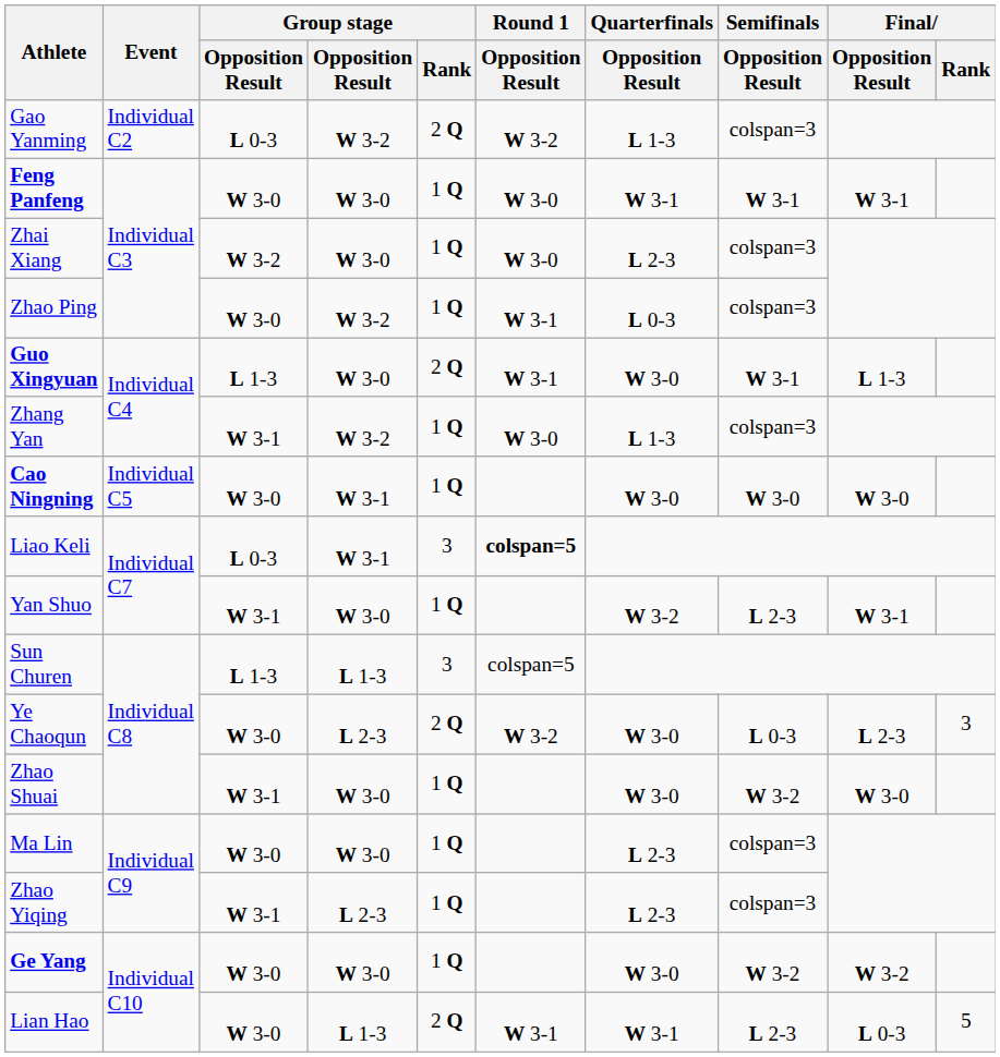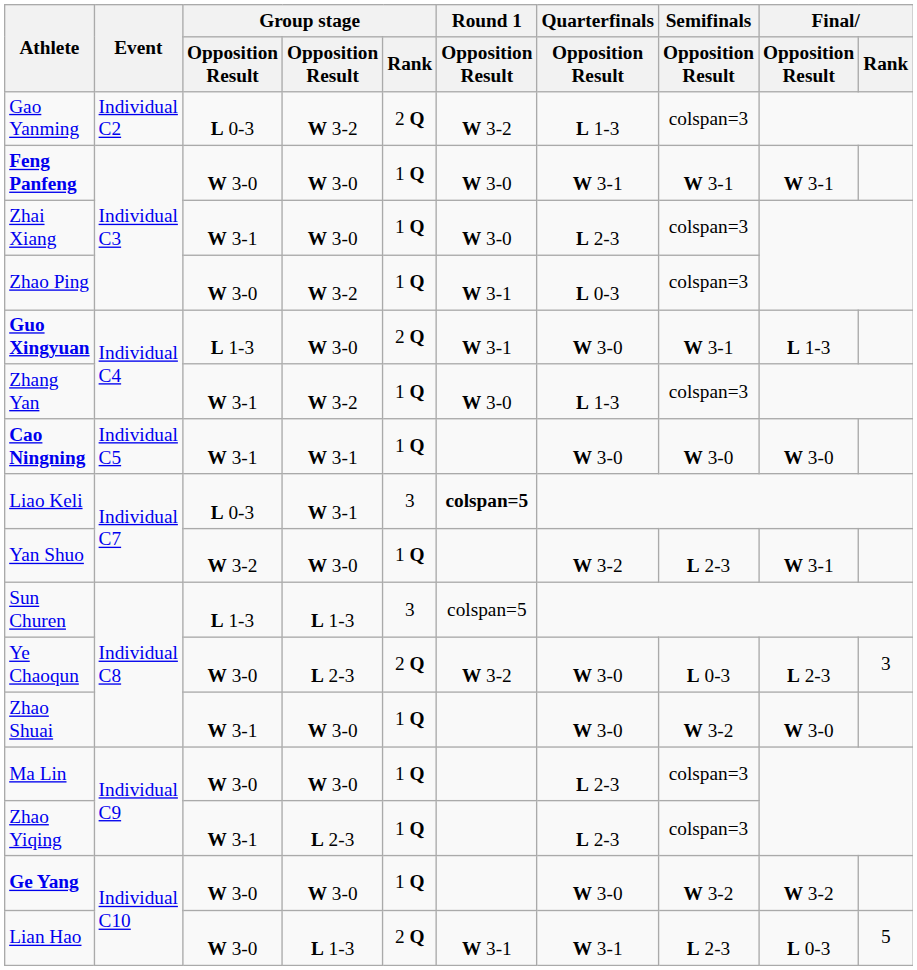Zhai Xiang | column 3: W 3-2 -> W 3-1
Cao Ningning | column 3: W 3-0 -> W 3-1
Yan Shuo | column 3: W 3-1 -> W 3-2
